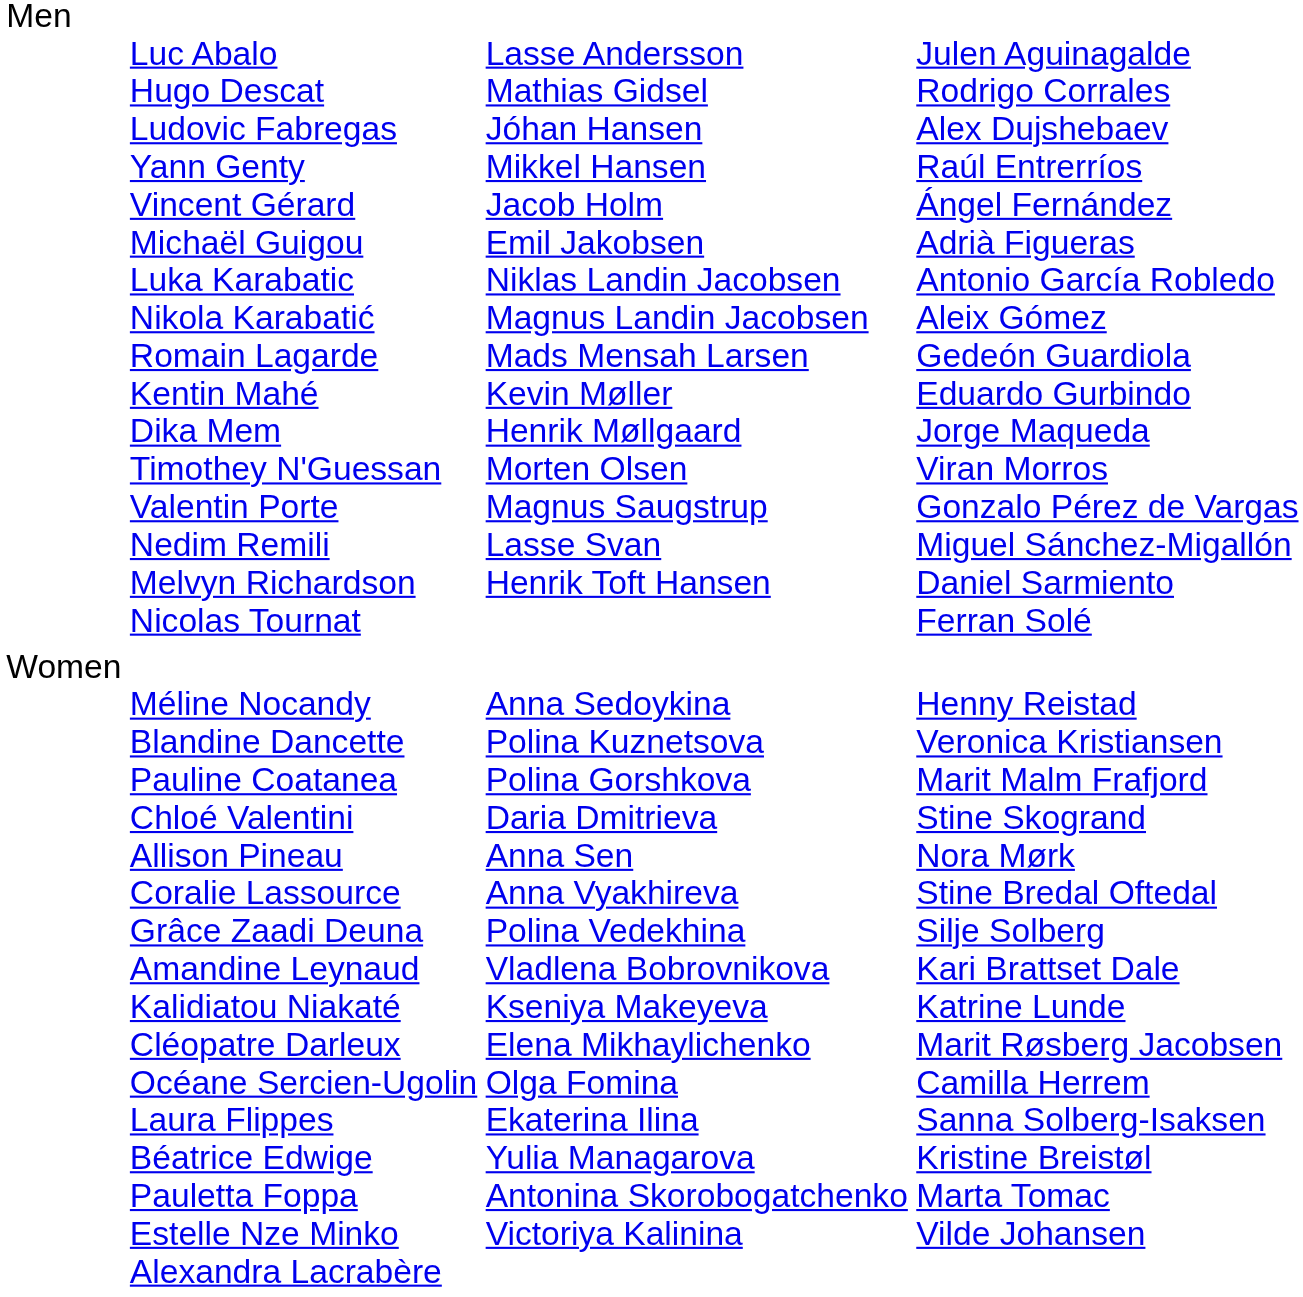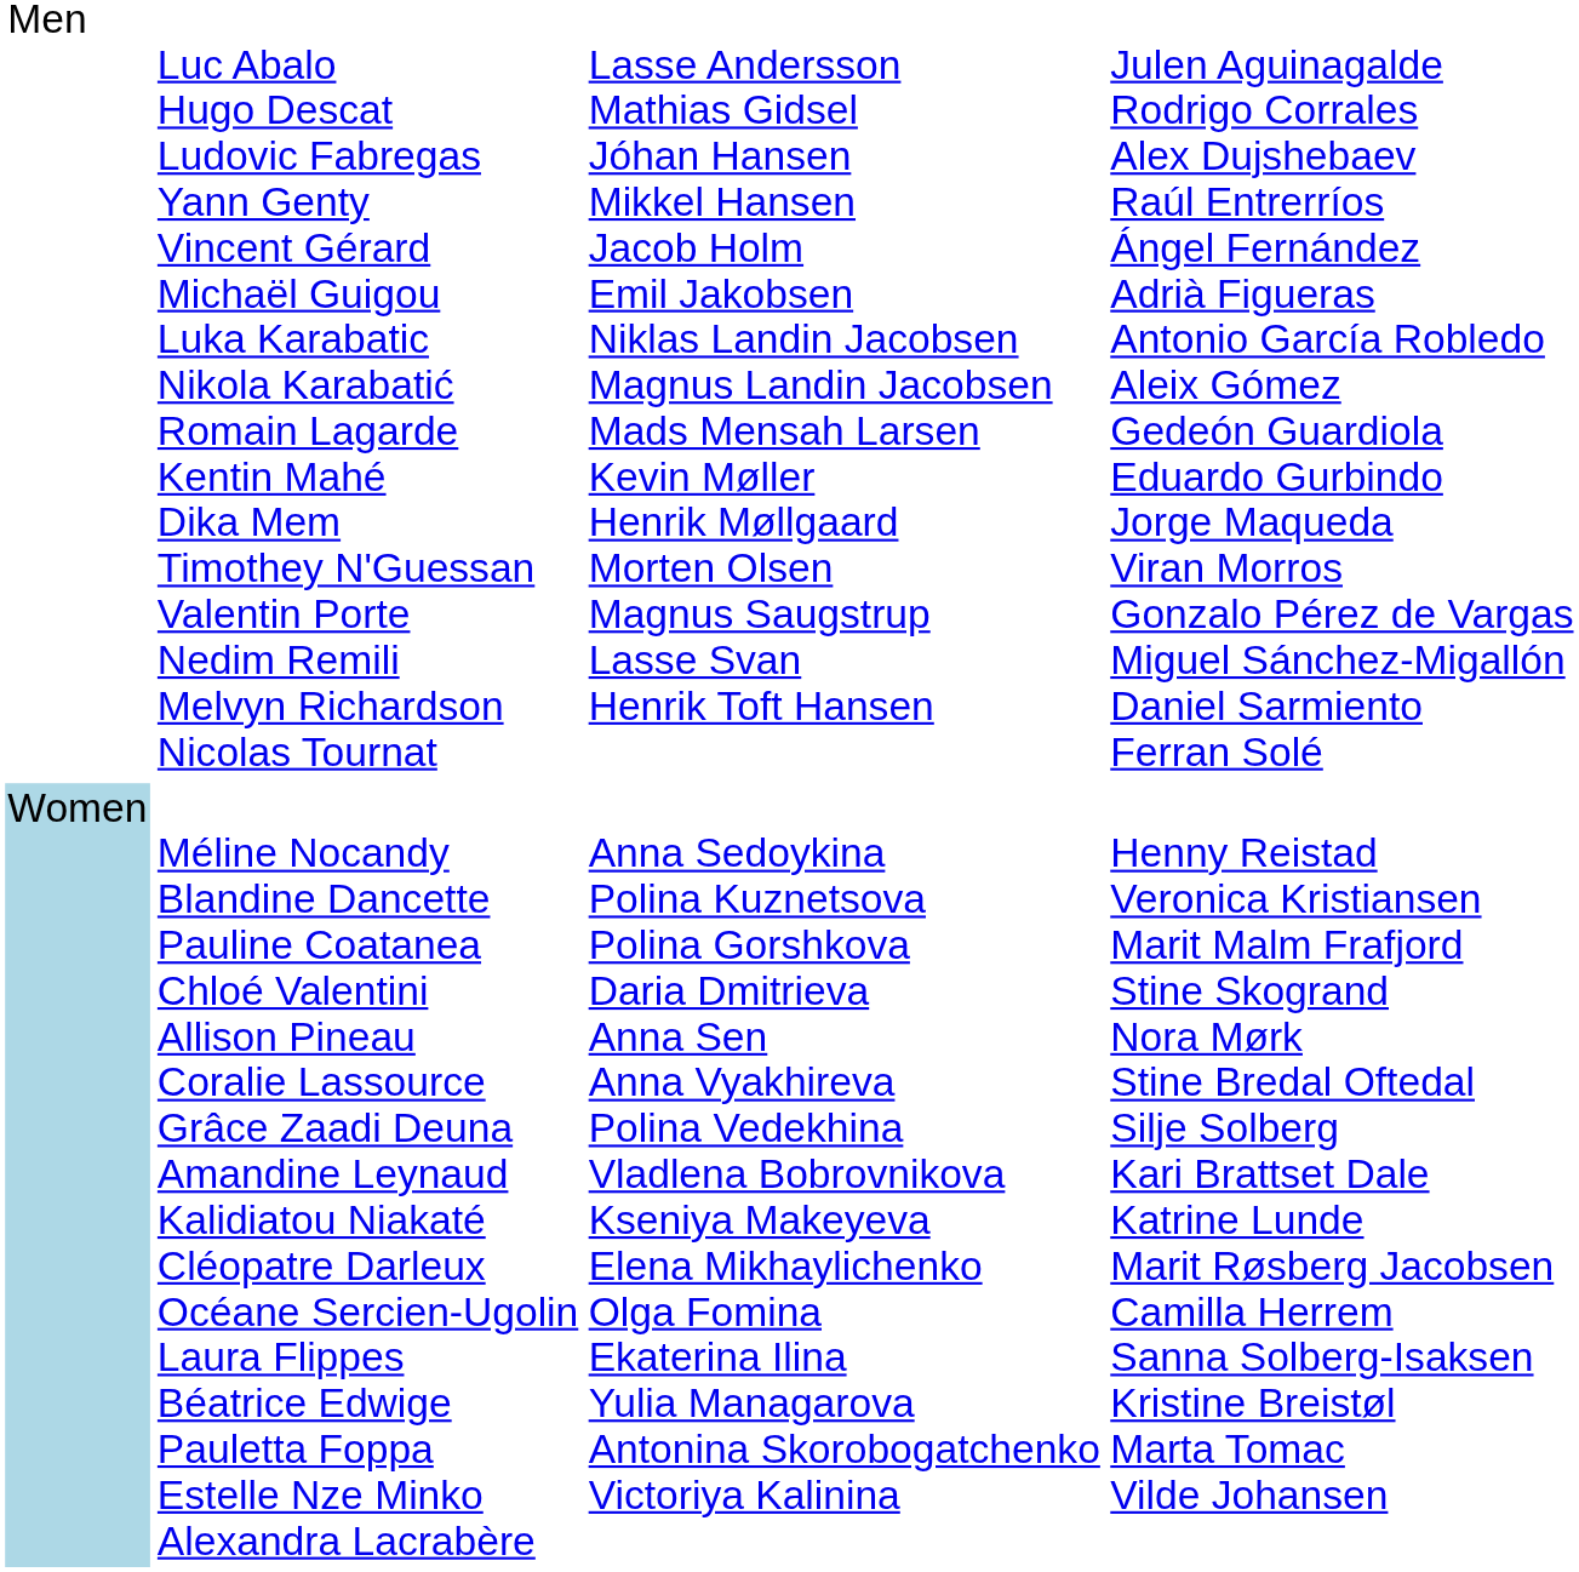Women | column 1: no background -> lightblue background
